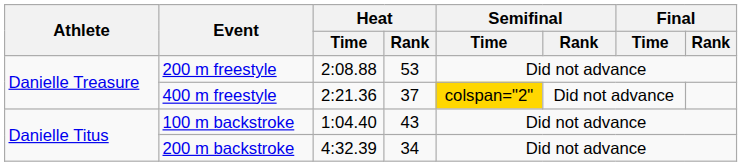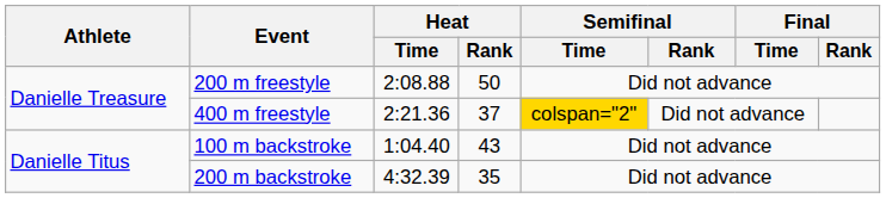200 m freestyle | Heat / Rank: 53 -> 50
200 m backstroke | Heat / Rank: 34 -> 35
